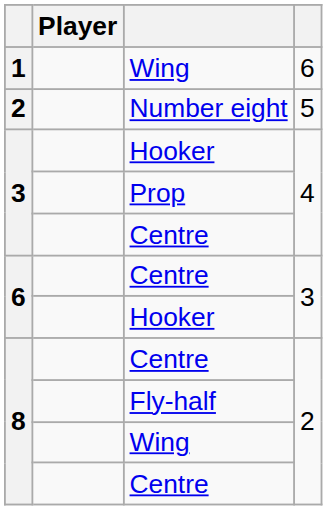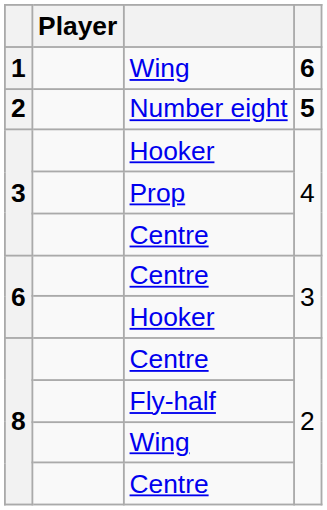1 / Wing | column 4: normal -> bold
Number eight | column 4: normal -> bold
